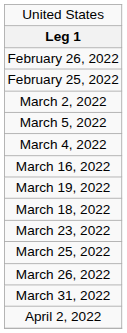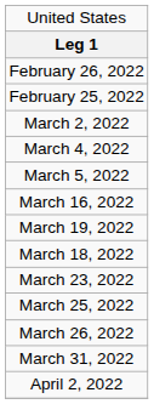row 6 | column 1: March 5, 2022 -> March 4, 2022
row 7 | column 1: March 4, 2022 -> March 5, 2022
